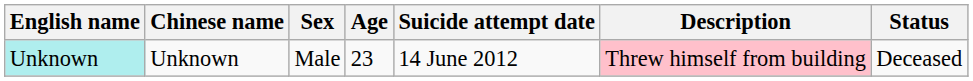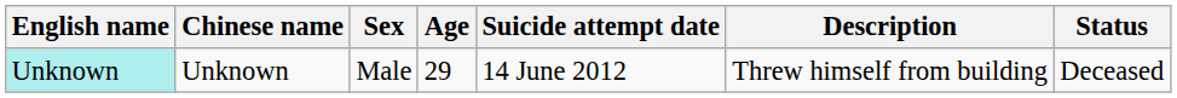row 2 | Age: 23 -> 29
row 2 | Description: pink background -> no background
